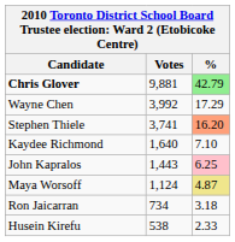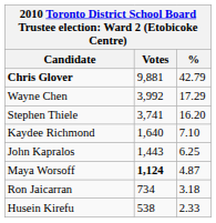Chris Glover | %: lightgreen background -> no background
Stephen Thiele | %: lightsalmon background -> no background
John Kapralos | %: pink background -> no background
Maya Worsoff | Votes: normal -> bold
Maya Worsoff | %: khaki background -> no background
